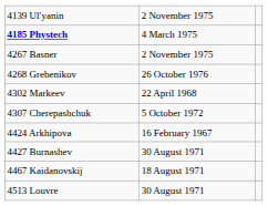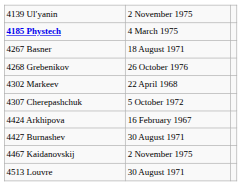4267 Basner | column 2: 2 November 1975 -> 18 August 1971
4467 Kaidanovskij | column 2: 18 August 1971 -> 2 November 1975
